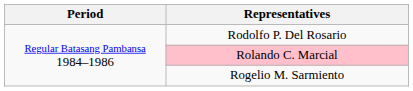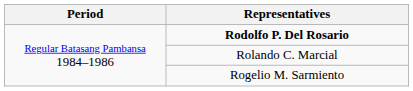Rodolfo P. Del Rosario | Representatives: normal -> bold
Rolando C. Marcial | Representatives: pink background -> no background
